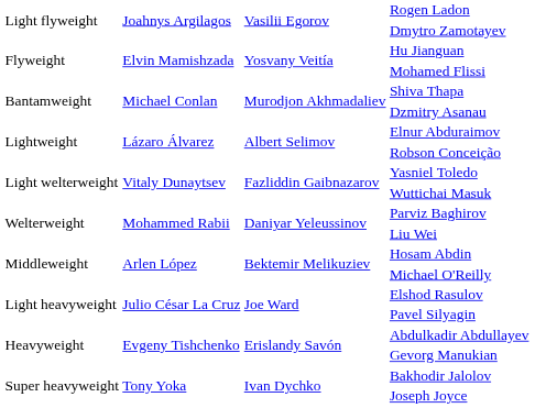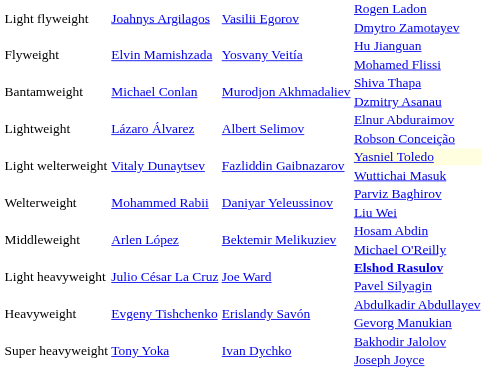Yasniel Toledo | column 4: no background -> lightyellow background
Elshod Rasulov | column 4: normal -> bold
